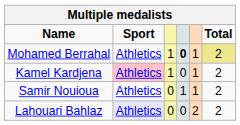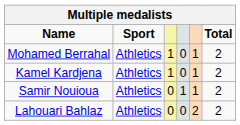Mohamed Berrahal | column 4: bold -> normal
Mohamed Berrahal | Total: khaki background -> no background
Kamel Kardjena | Sport: pink background -> no background
Lahouari Bahlaz | Sport: lavender background -> no background
